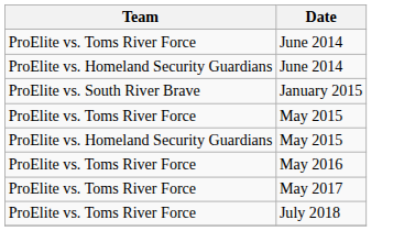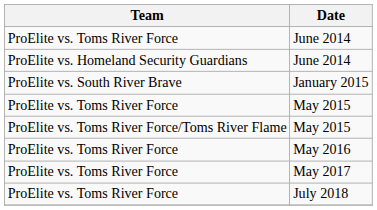row 6 | Team: ProElite vs. Homeland Security Guardians -> ProElite vs. Toms River Force/Toms River Flame
